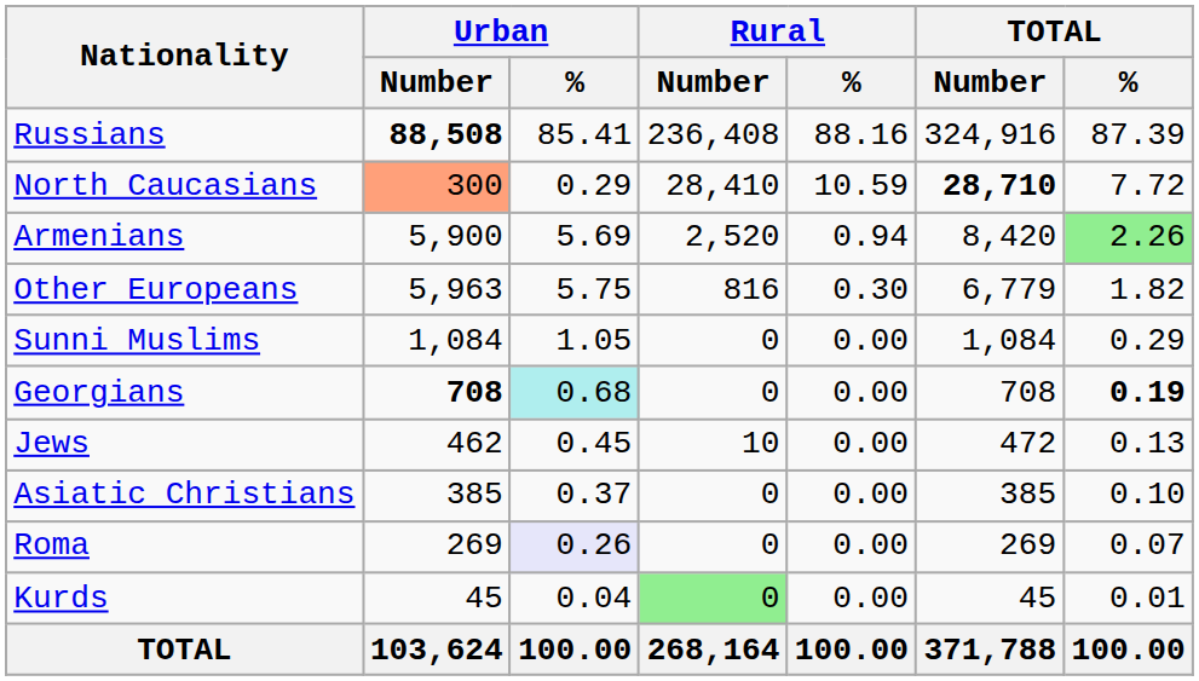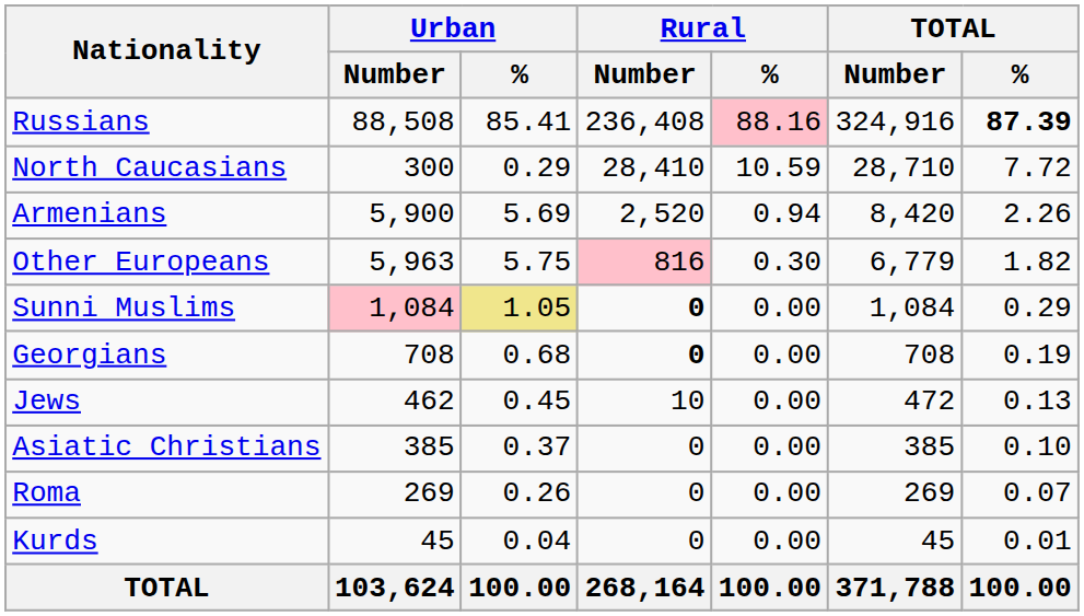Russians | Urban / Number: bold -> normal
Russians | Rural / %: no background -> pink background
Russians | TOTAL / %: normal -> bold
North Caucasians | Urban / Number: lightsalmon background -> no background
North Caucasians | TOTAL / Number: bold -> normal
Armenians | TOTAL / %: lightgreen background -> no background
Other Europeans | Rural / Number: no background -> pink background
Sunni Muslims | Urban / Number: no background -> pink background
Sunni Muslims | Urban / %: no background -> khaki background
Sunni Muslims | Rural / Number: normal -> bold
Georgians | Urban / Number: bold -> normal
Georgians | Urban / %: paleturquoise background -> no background
Georgians | Rural / Number: normal -> bold
Georgians | TOTAL / %: bold -> normal
Roma | Urban / %: lavender background -> no background
Kurds | Rural / Number: lightgreen background -> no background
